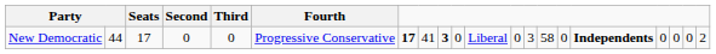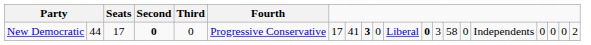New Democratic | Second: normal -> bold
New Democratic | column 7: bold -> normal
New Democratic | column 12: normal -> bold
New Democratic | column 16: bold -> normal
